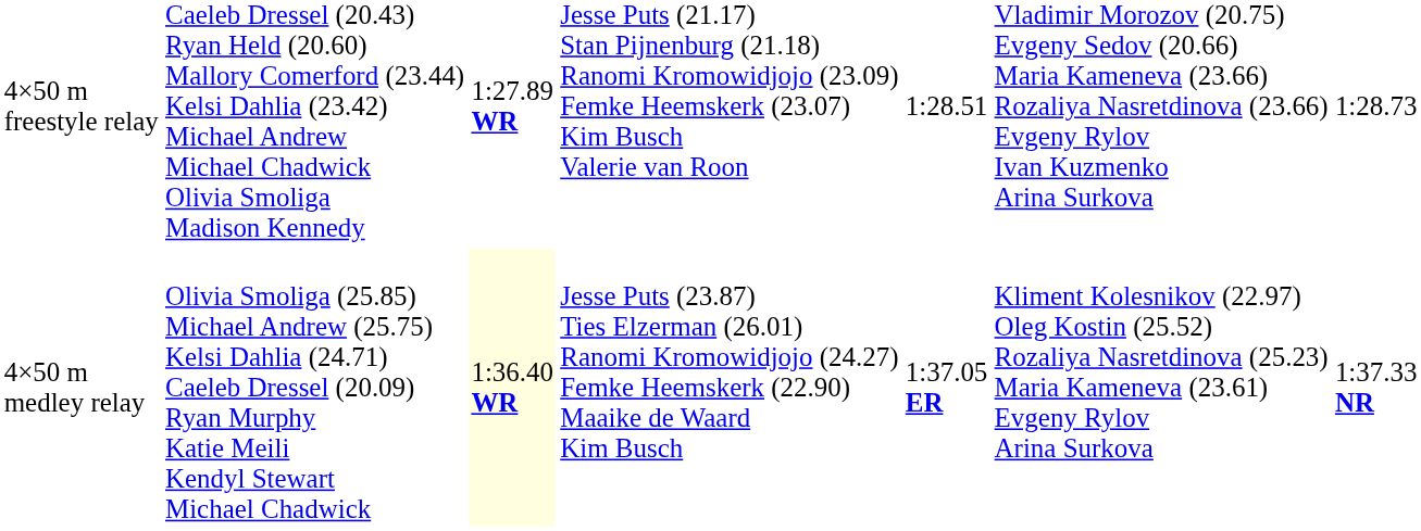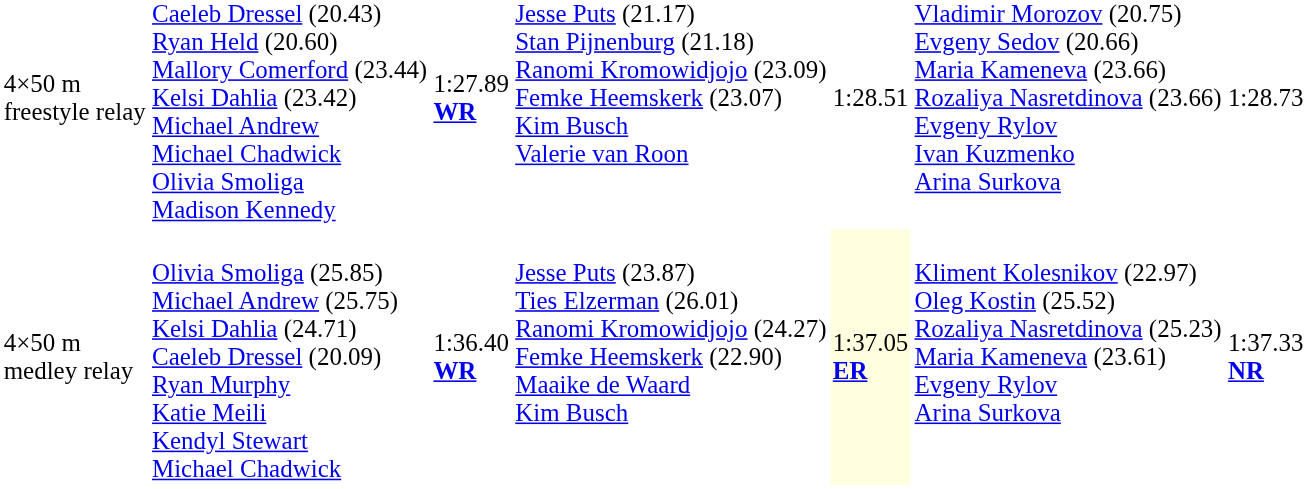4×50 m medley relay | column 3: lightyellow background -> no background
4×50 m medley relay | column 5: no background -> lightyellow background
